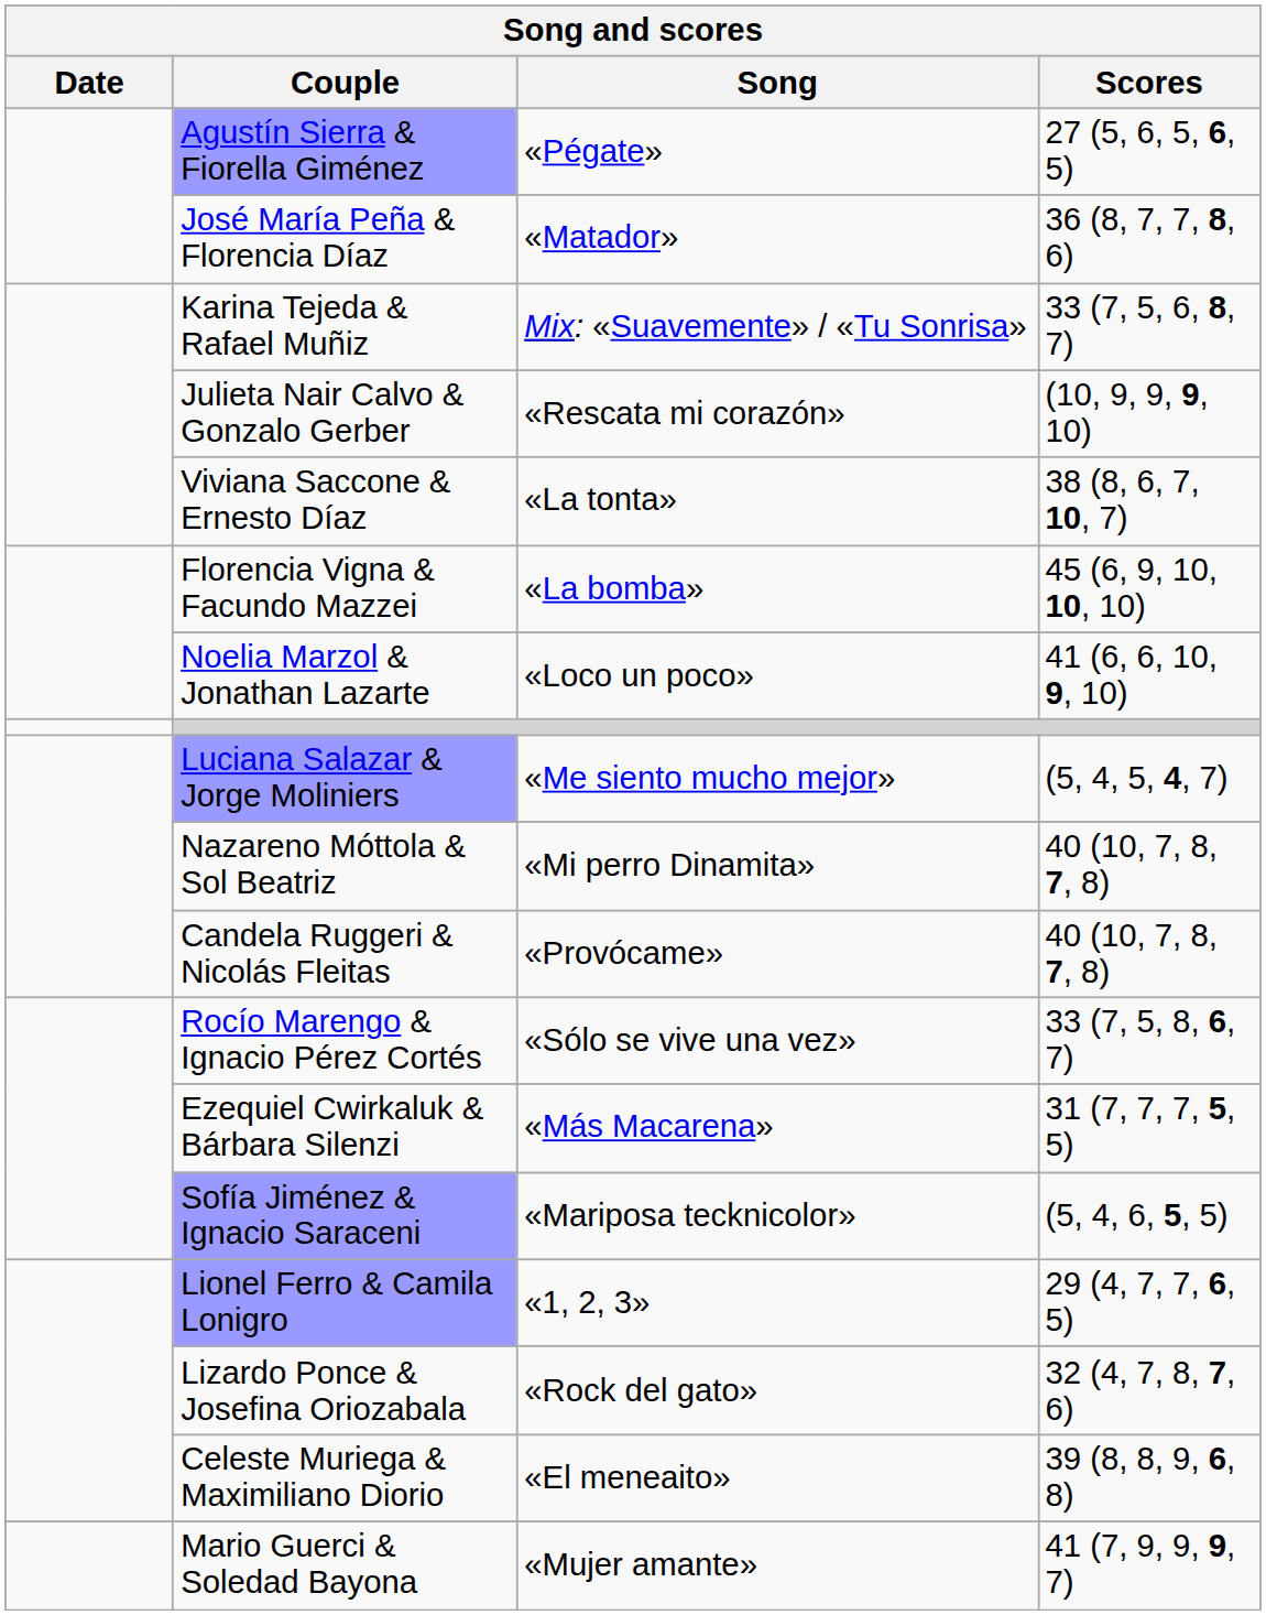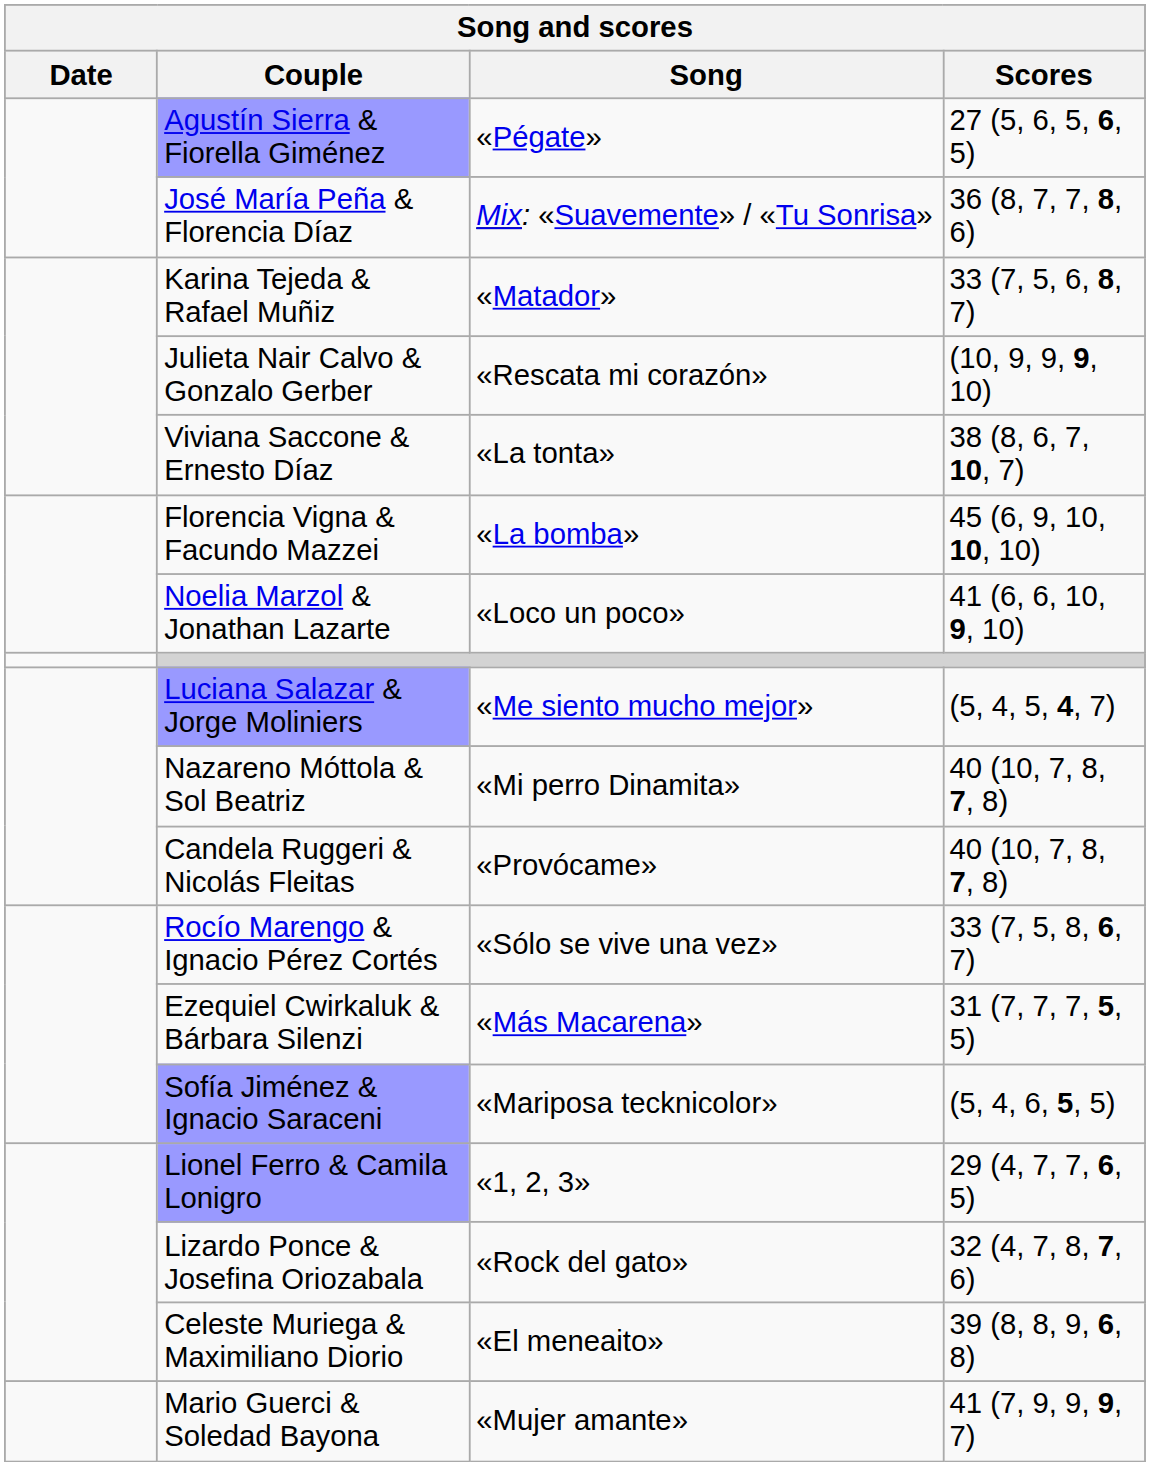José María Peña & Florencia Díaz | Song: «Matador» -> Mix: «Suavemente» / «Tu Sonrisa»
Karina Tejeda & Rafael Muñiz | Song: Mix: «Suavemente» / «Tu Sonrisa» -> «Matador»
